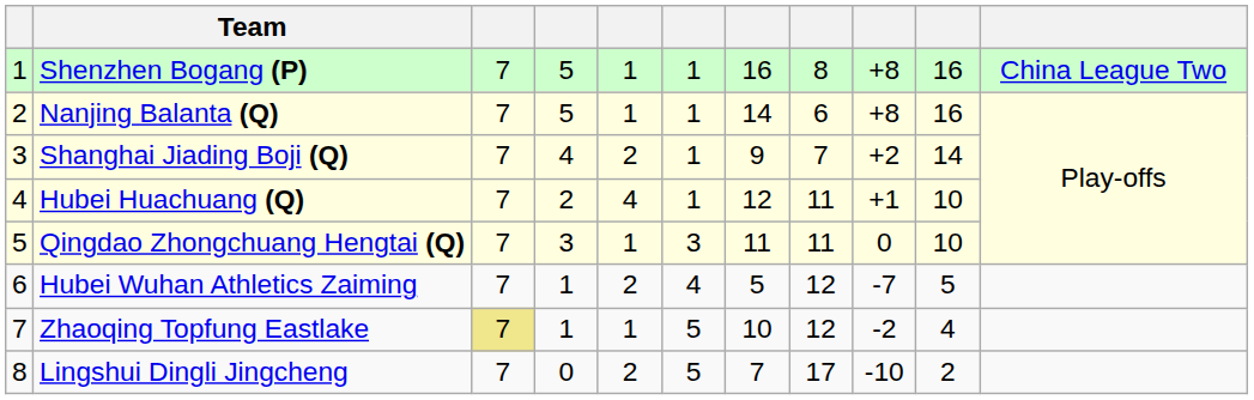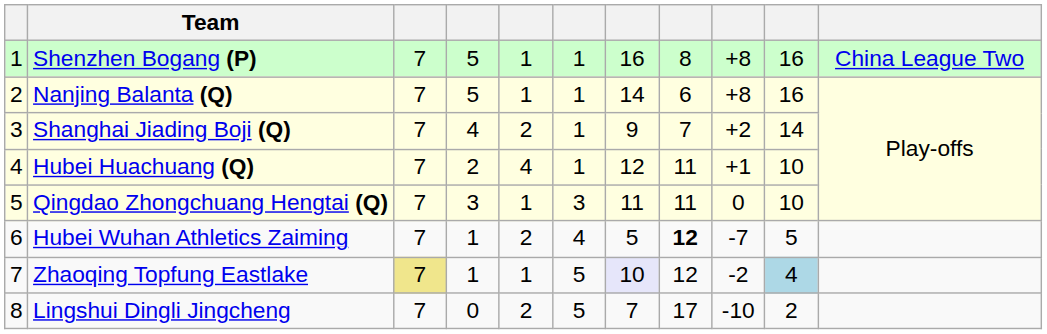Hubei Wuhan Athletics Zaiming | column 8: normal -> bold
Zhaoqing Topfung Eastlake | column 7: no background -> lavender background
Zhaoqing Topfung Eastlake | column 10: no background -> lightblue background
